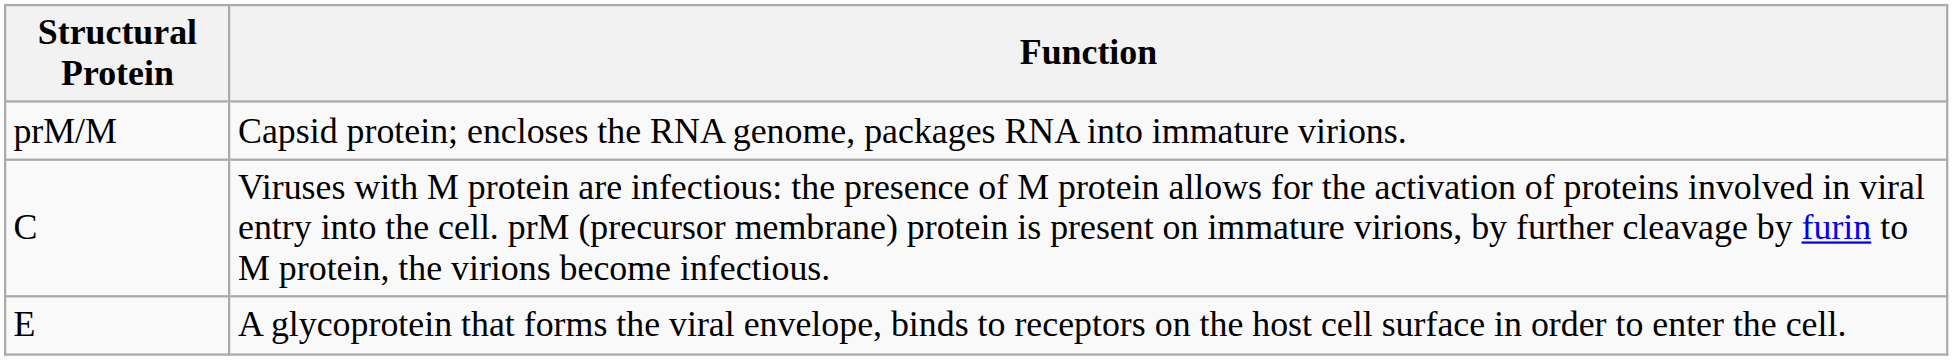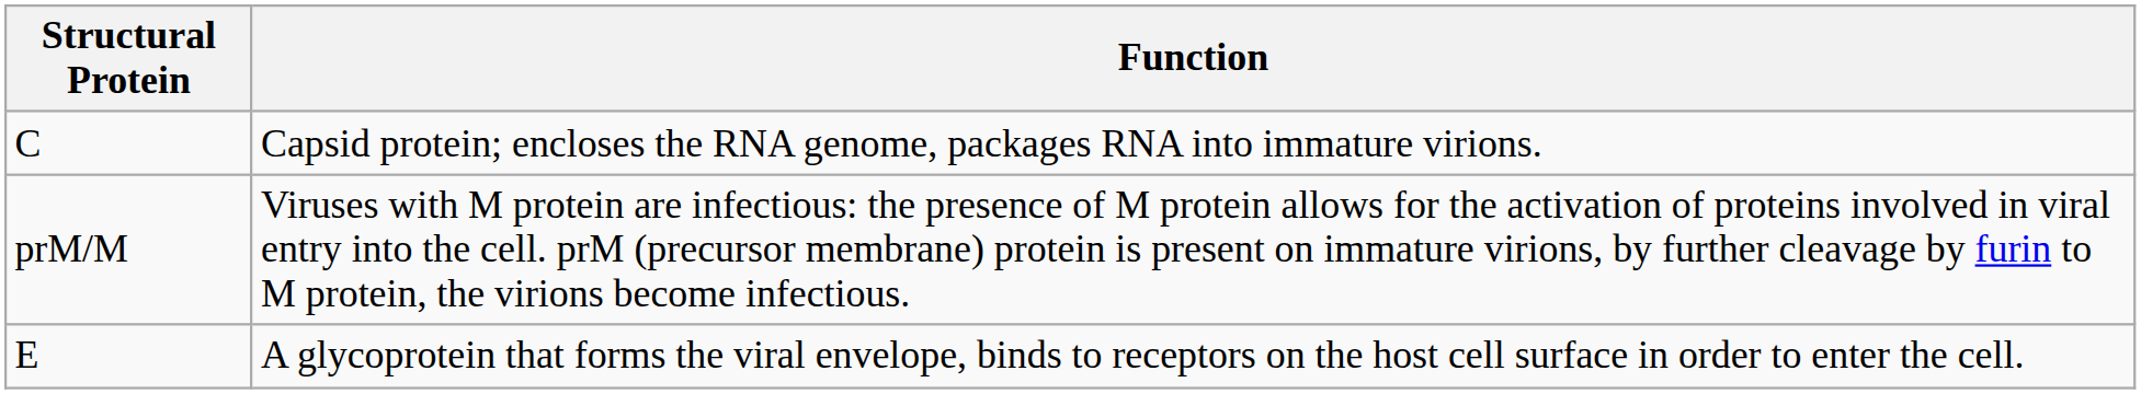row 2 | Structural Protein: prM/M -> C
row 3 | Structural Protein: C -> prM/M
